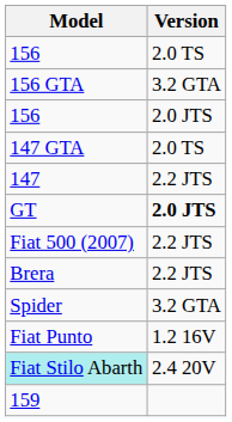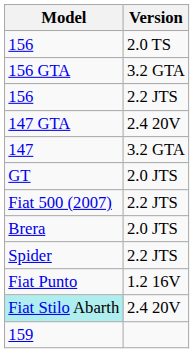row 4 | Version: 2.0 JTS -> 2.2 JTS
row 5 | Version: 2.0 TS -> 2.4 20V
row 6 | Version: 2.2 JTS -> 3.2 GTA
row 7 | Version: bold -> normal
row 9 | Version: 2.2 JTS -> 2.0 JTS
row 10 | Version: 3.2 GTA -> 2.2 JTS
